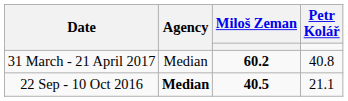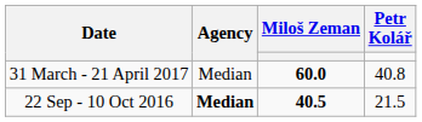31 March - 21 April 2017 | Miloš Zeman: 60.2 -> 60.0
22 Sep - 10 Oct 2016 | Petr Kolář: 21.1 -> 21.5
